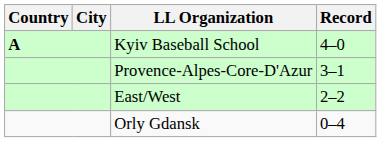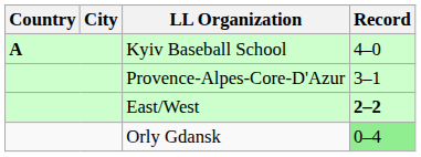East/West | Record: normal -> bold
Orly Gdansk | Record: no background -> lightgreen background
